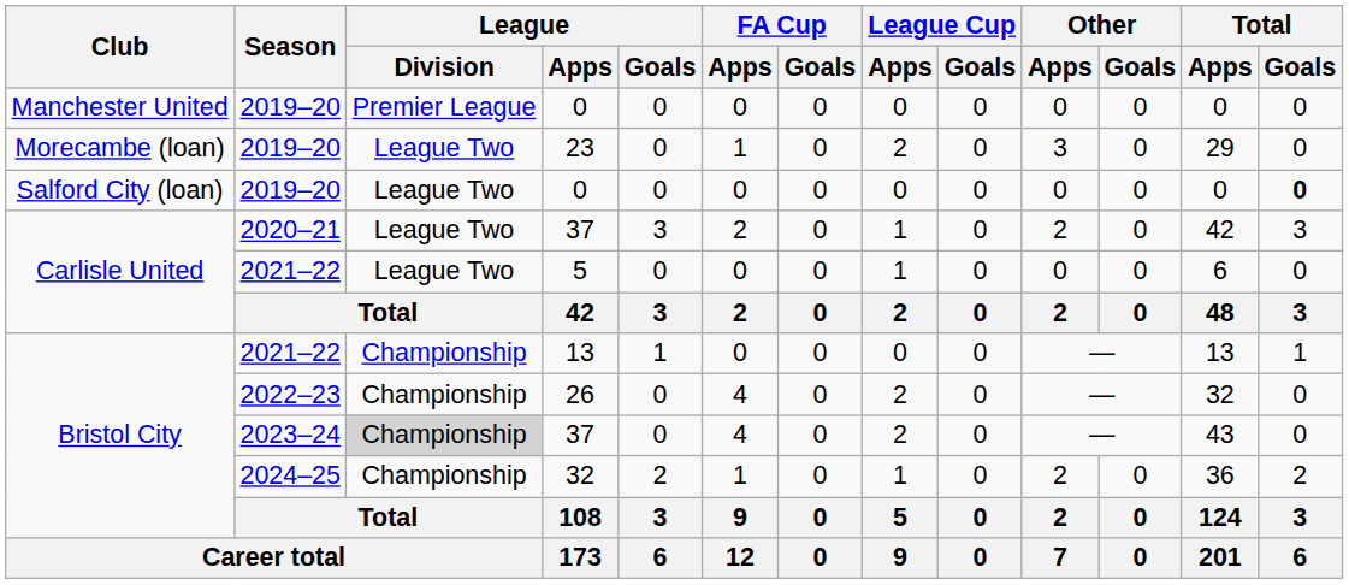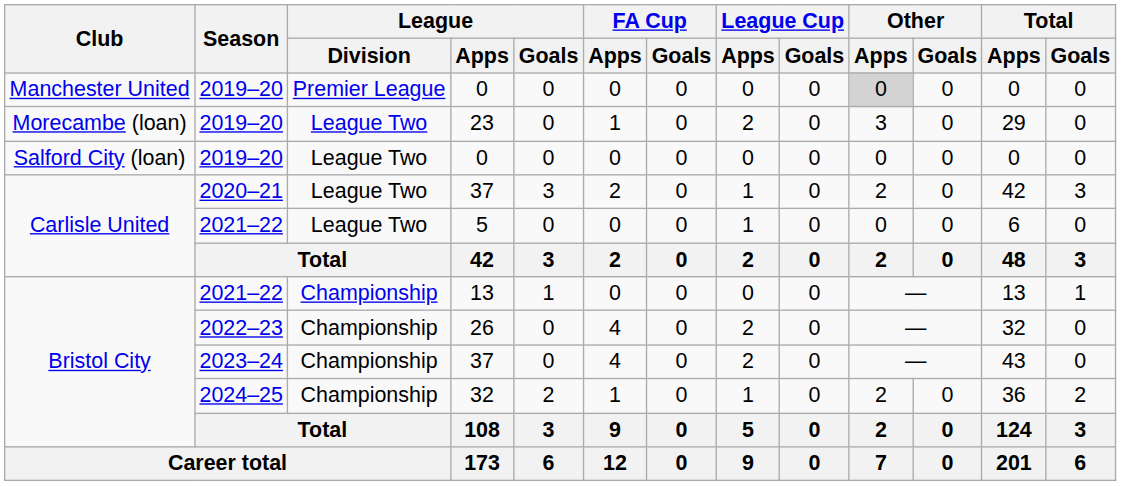Manchester United / 0 | Other / Apps: no background -> lightgrey background
Salford City (loan) / 0 | Total / Goals: bold -> normal
Bristol City / 37 | League / Division: lightgrey background -> no background
